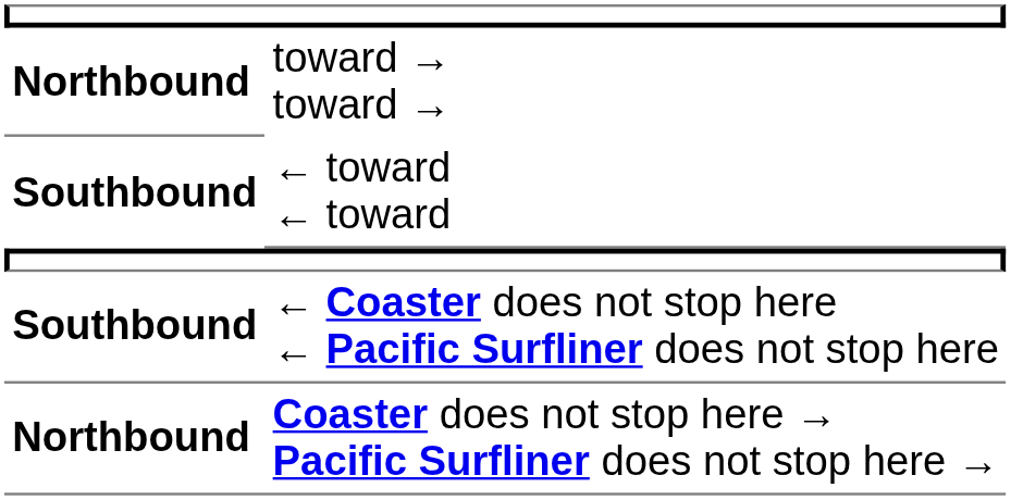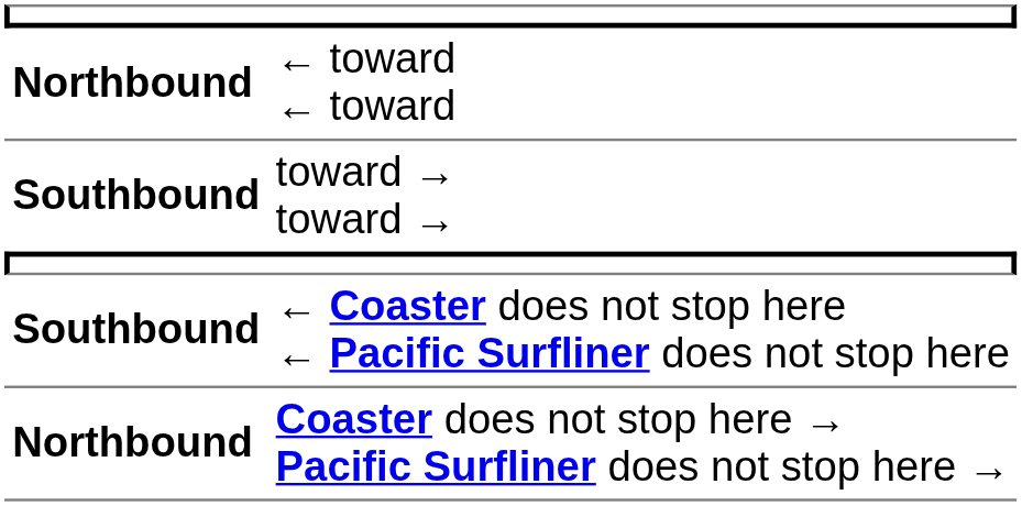row 1 | column 2: toward → toward → -> ← toward ← toward
row 2 | column 2: ← toward ← toward -> toward → toward →
